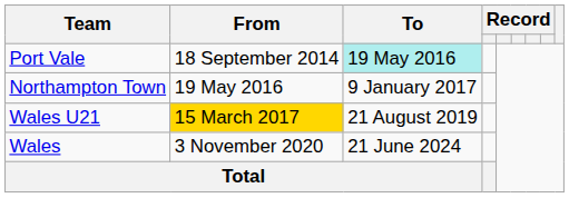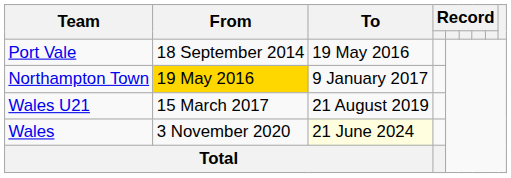Port Vale | To: paleturquoise background -> no background
Northampton Town | From: no background -> gold background
Wales U21 | From: gold background -> no background
Wales | To: no background -> lightyellow background
